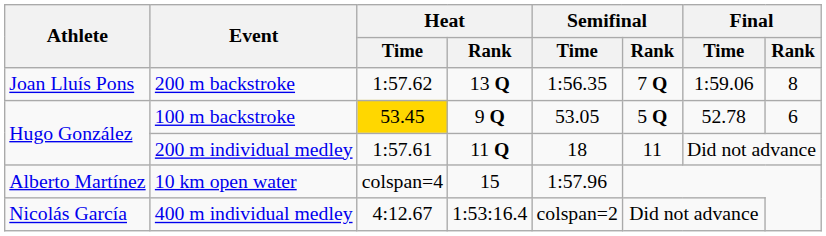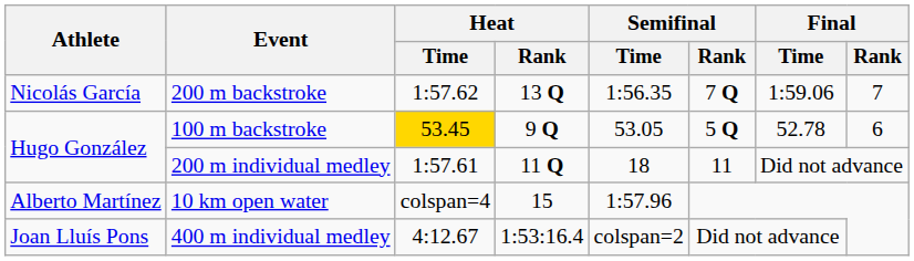200 m backstroke | Athlete: Joan Lluís Pons -> Nicolás García
200 m backstroke | Final / Rank: 8 -> 7
400 m individual medley | Athlete: Nicolás García -> Joan Lluís Pons
